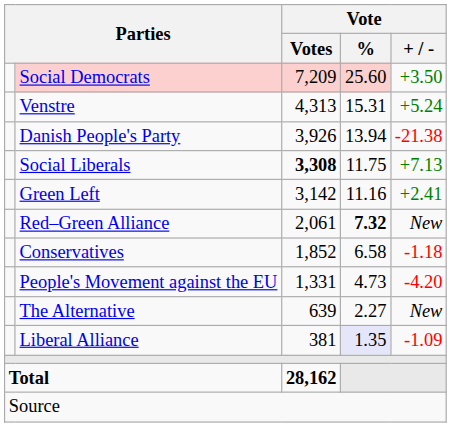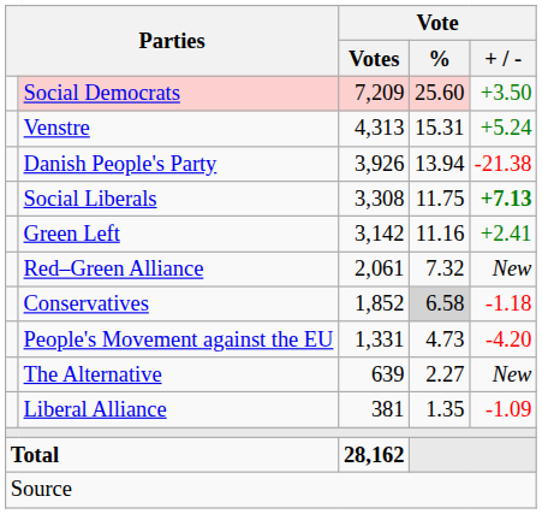Social Liberals | Vote / Votes: bold -> normal
Social Liberals | Vote / + / -: normal -> bold
Red–Green Alliance | Vote / %: bold -> normal
Conservatives | Vote / %: no background -> lightgrey background
Liberal Alliance | Vote / %: lavender background -> no background
